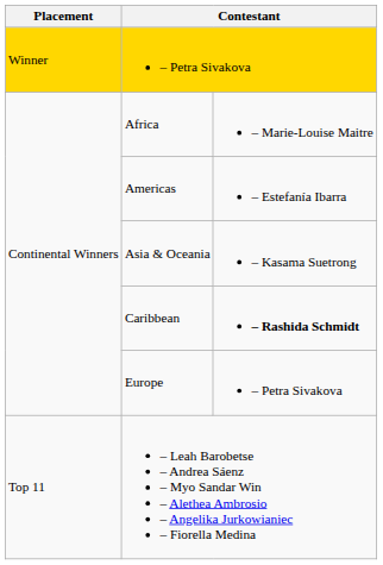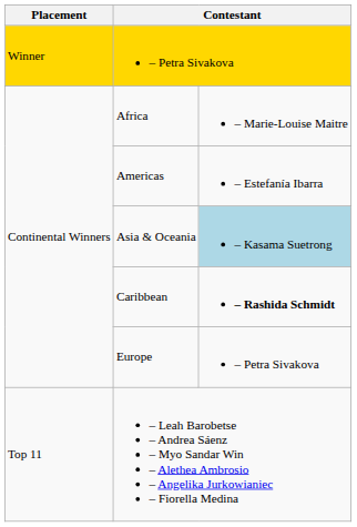Asia & Oceania | column 3: no background -> lightblue background
